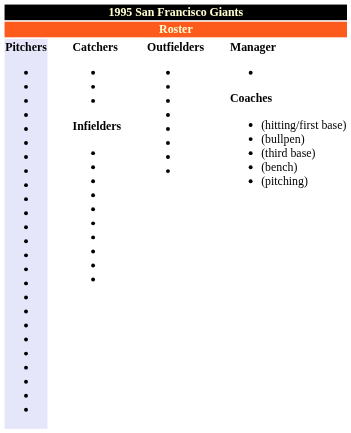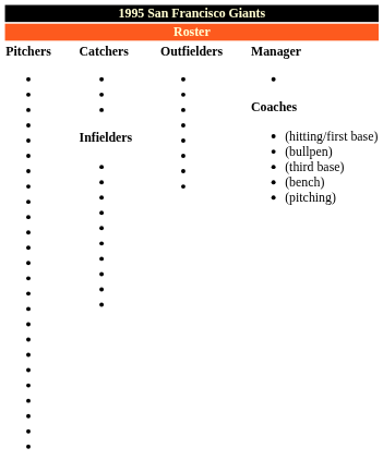Pitchers | column 1: lavender background -> no background
